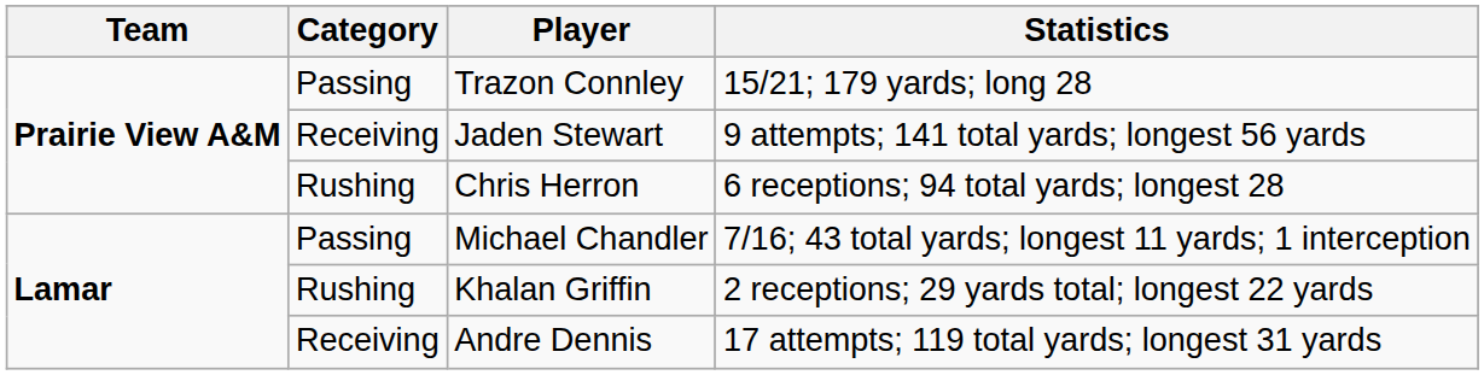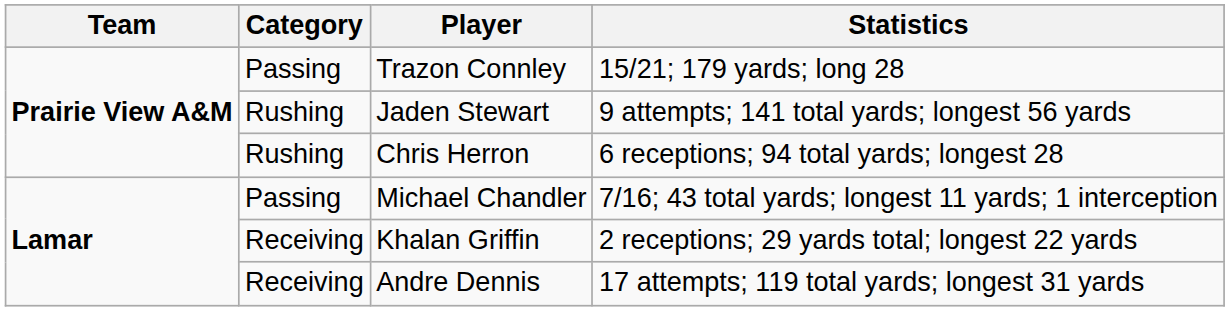Jaden Stewart | Category: Receiving -> Rushing
Khalan Griffin | Category: Rushing -> Receiving
